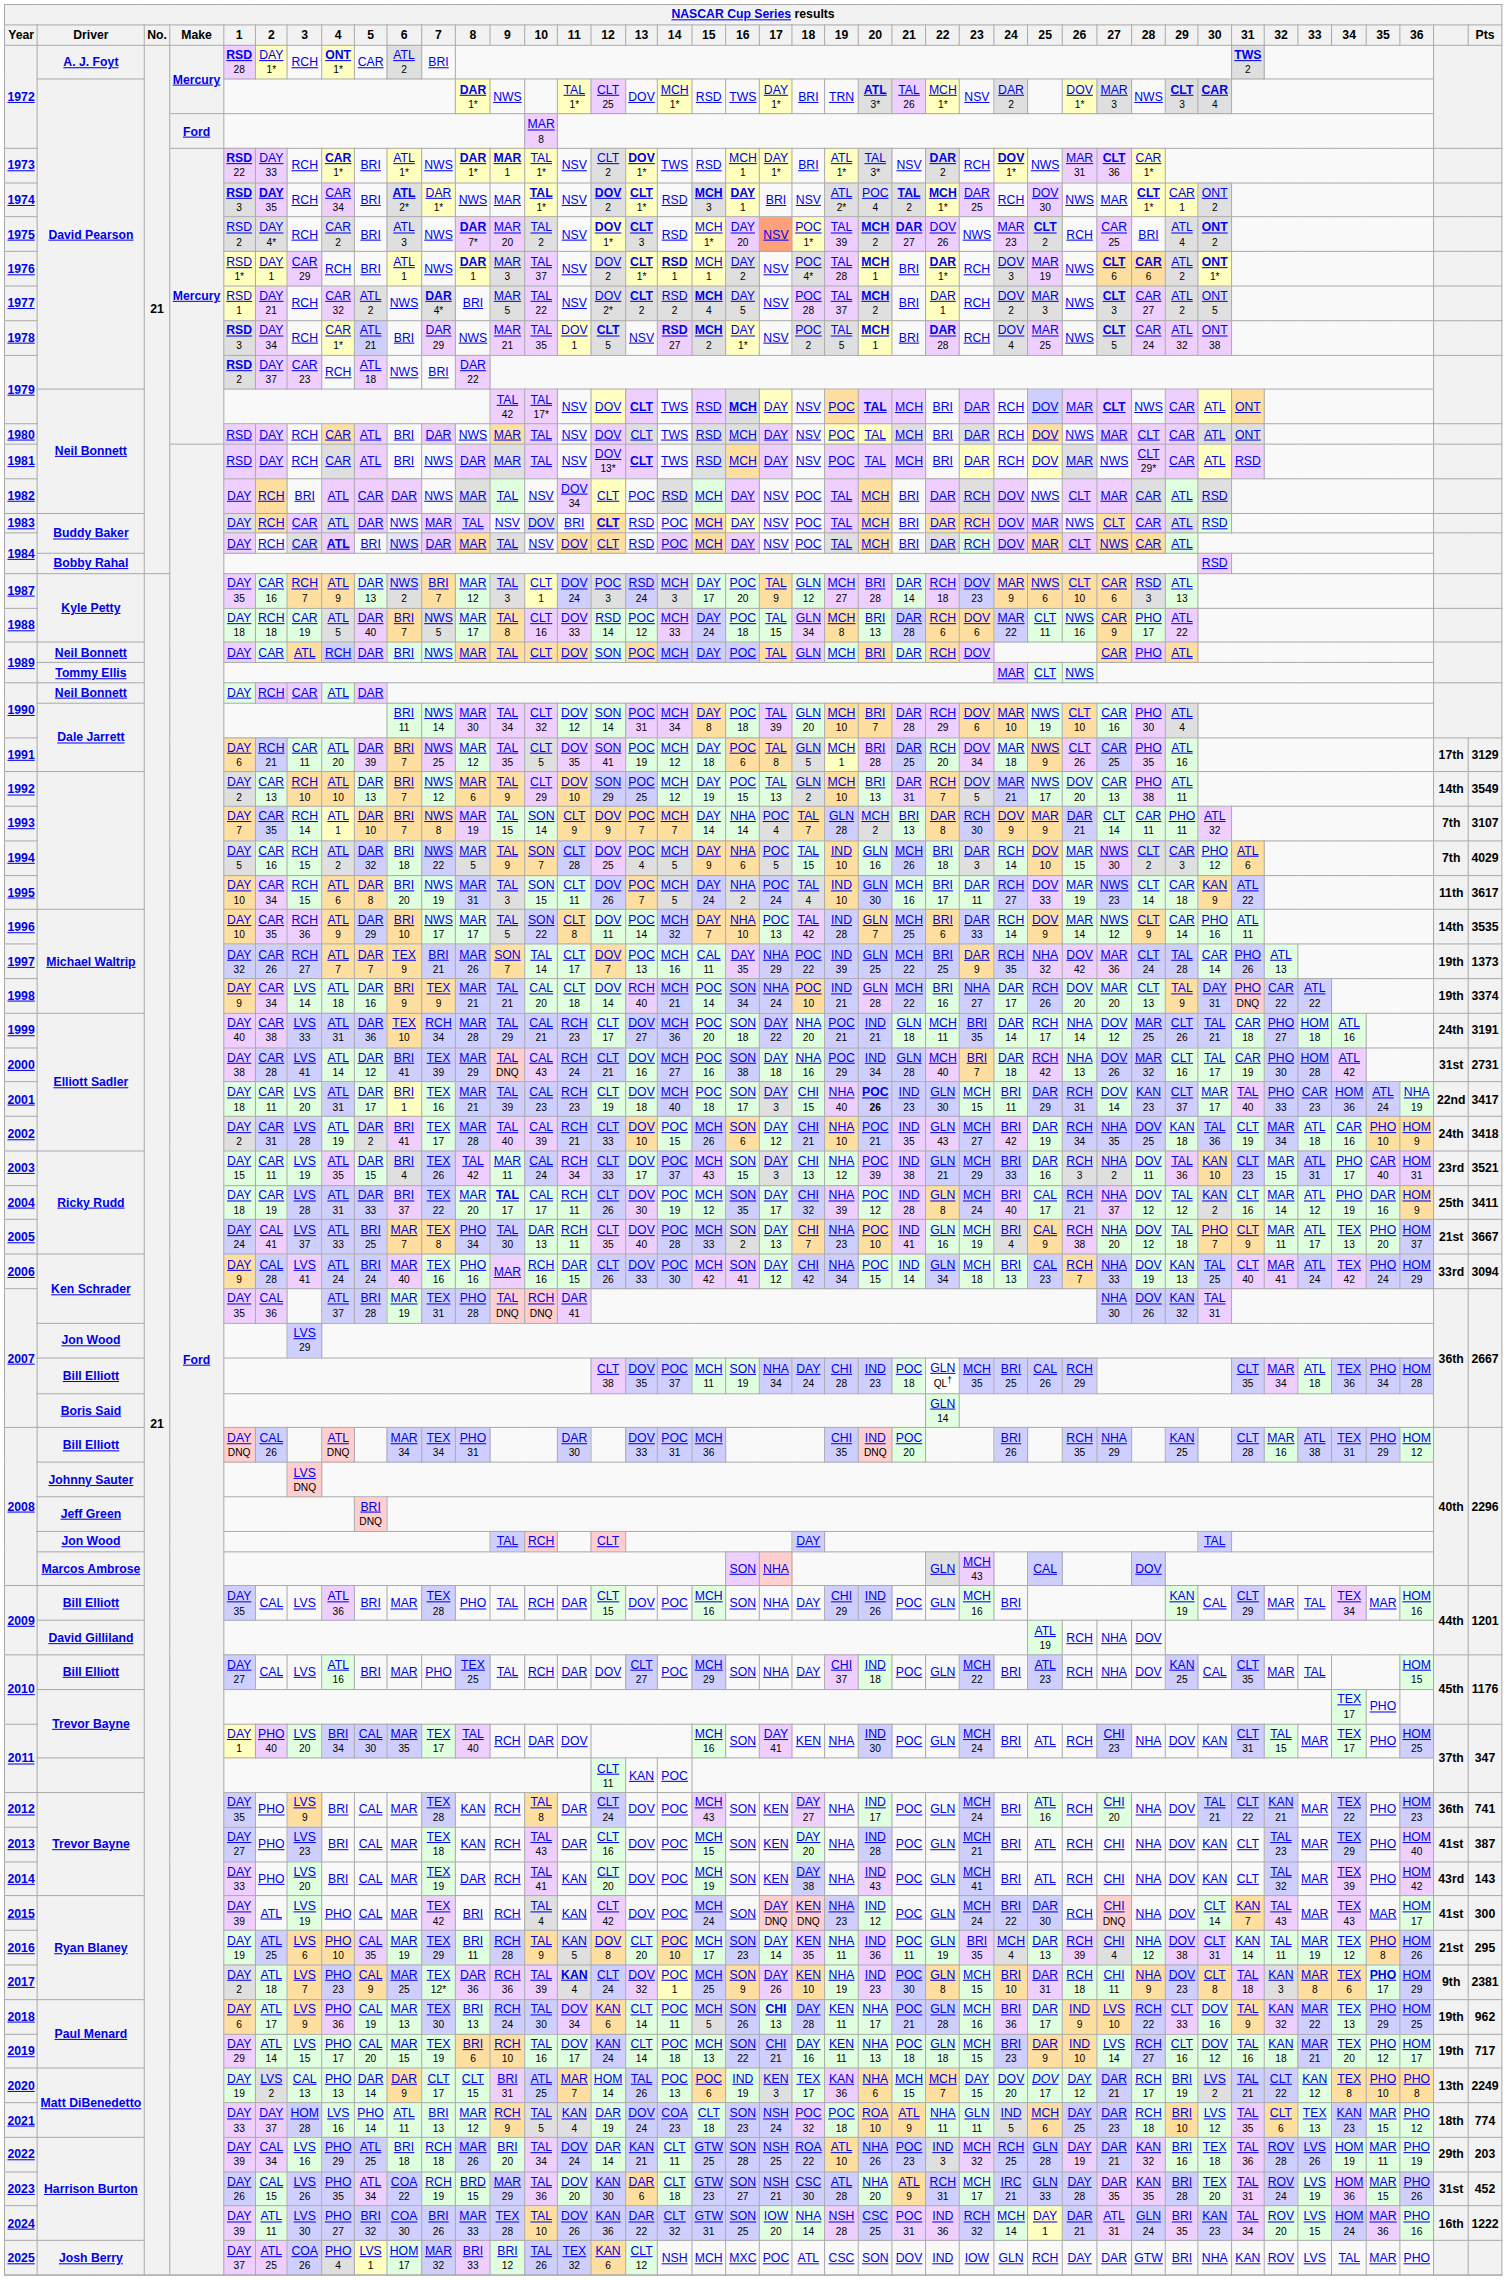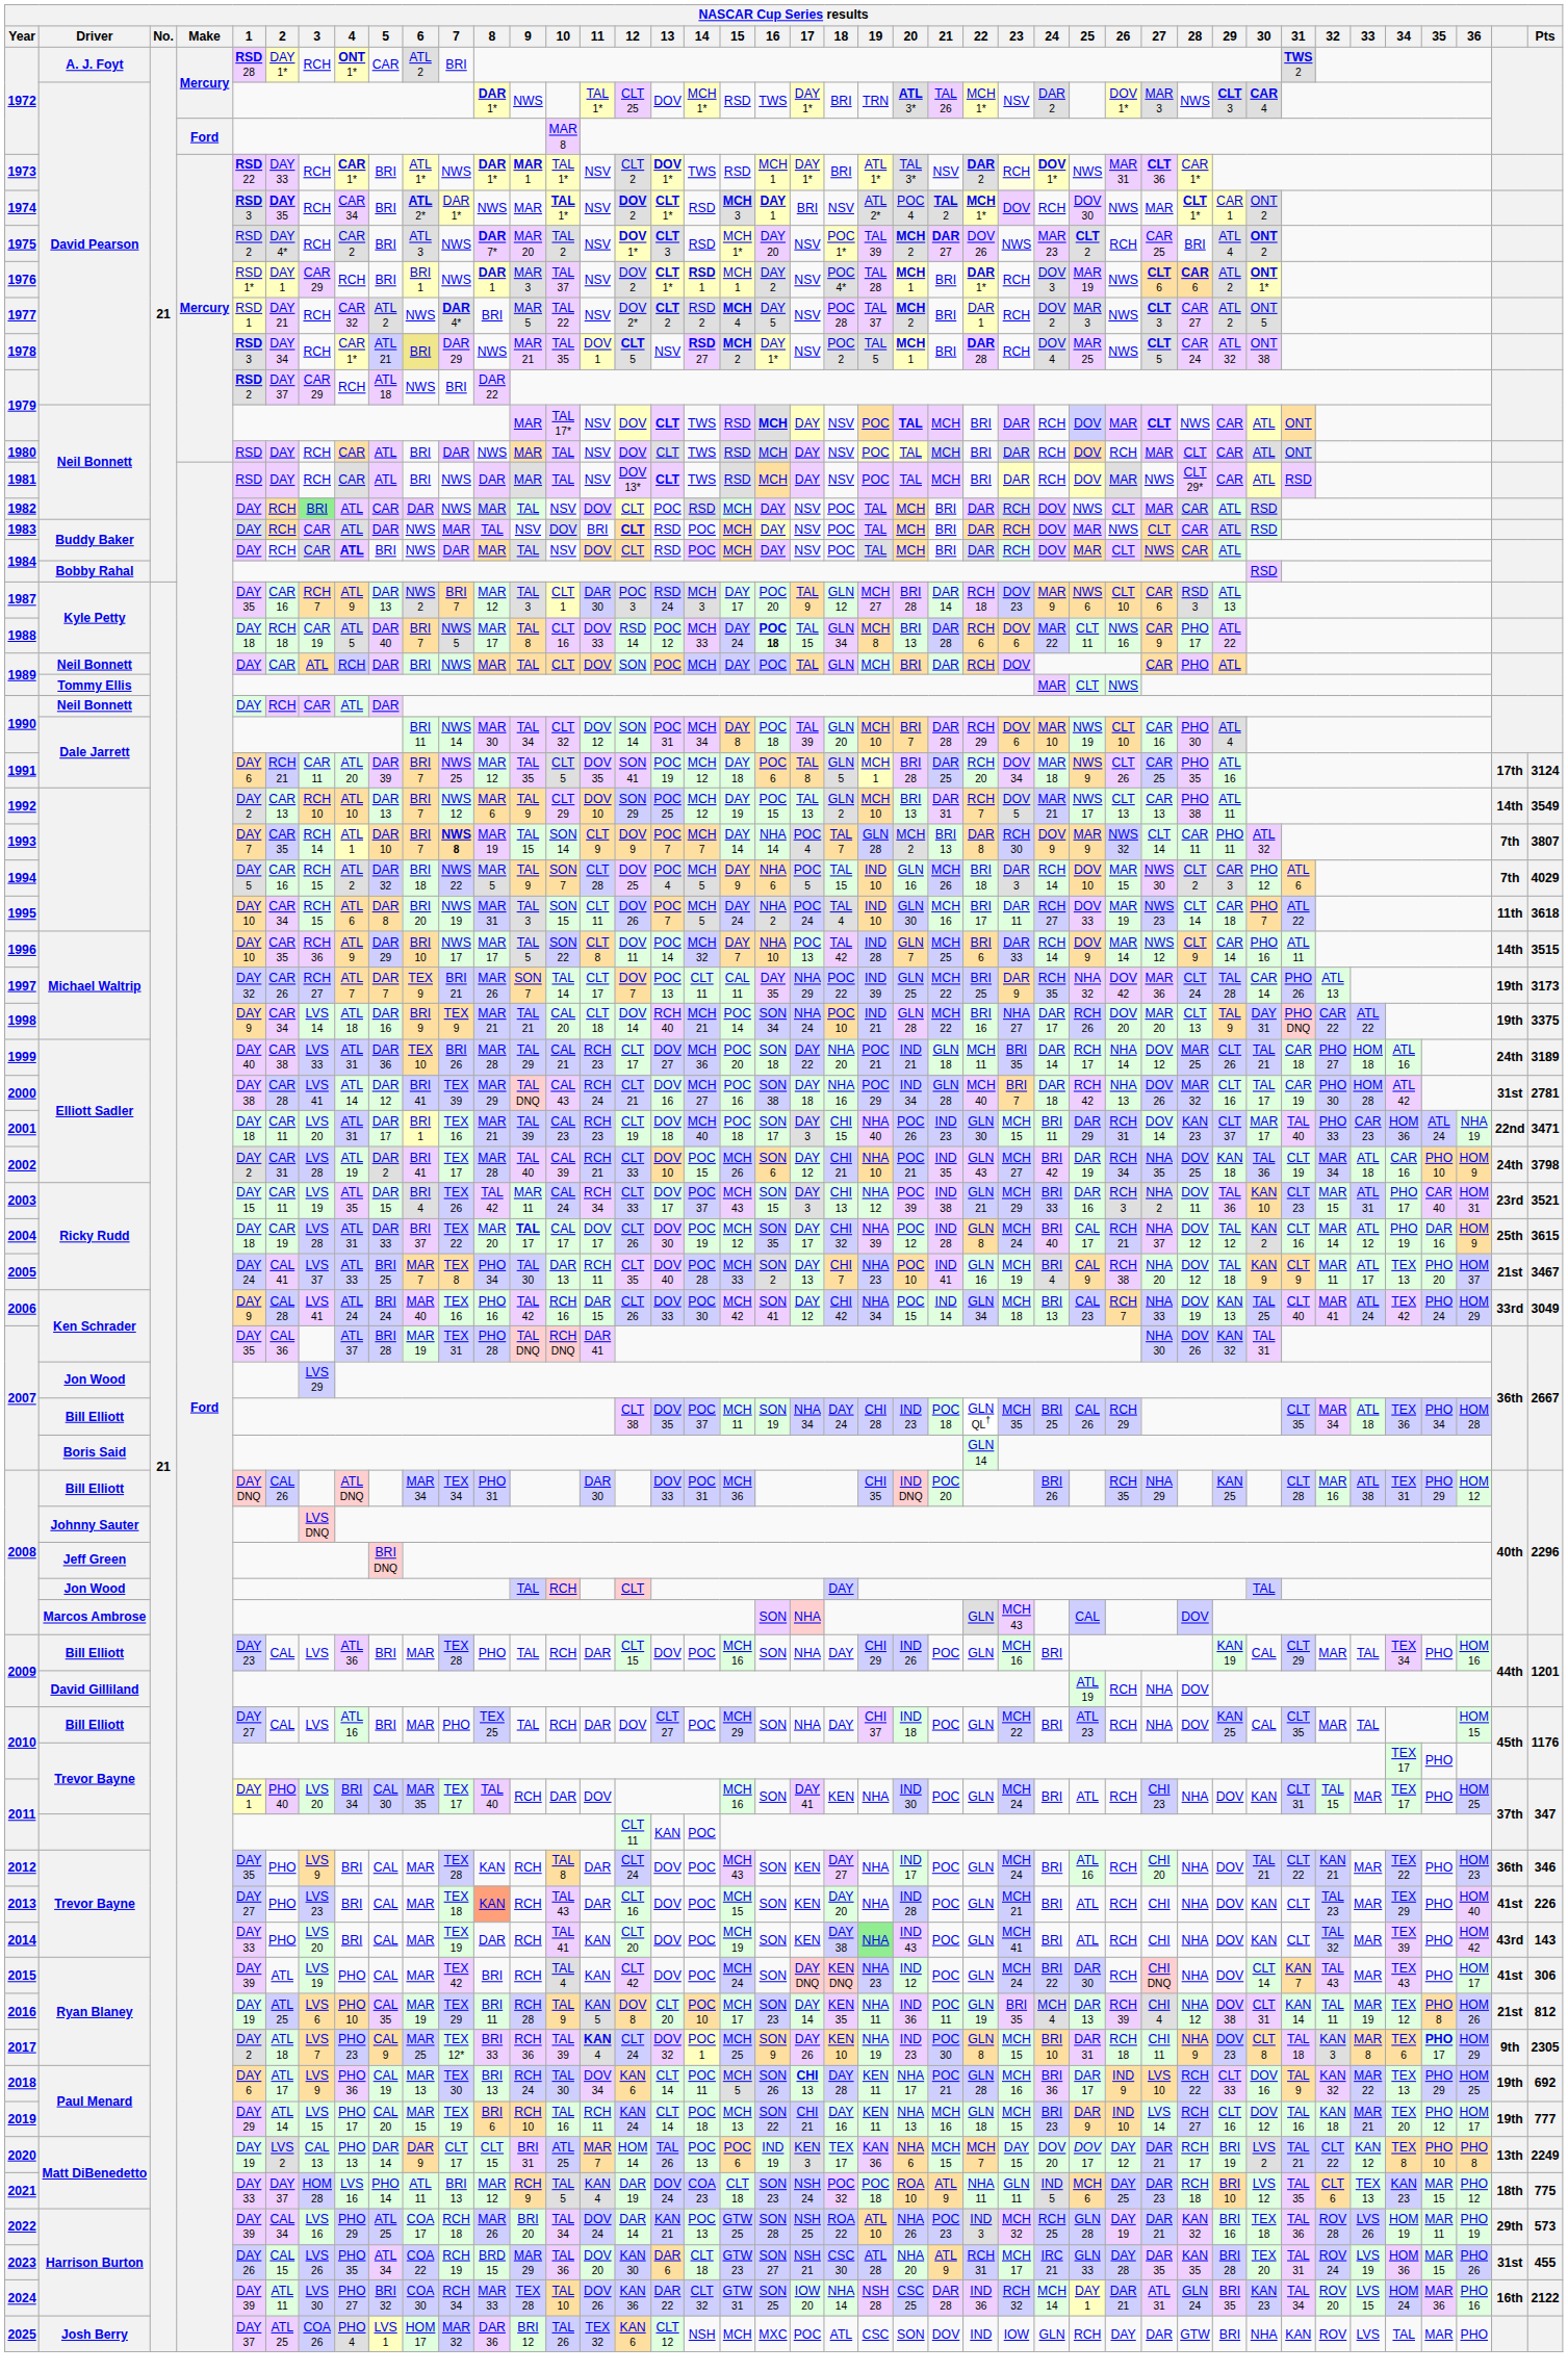1973 | 23: no background -> lightyellow background
1974 | 23: DAR 25 -> DOV
1975 | 17: lightsalmon background -> no background
1976 | 6: ATL 1 -> BRI 1
1978 | 6: no background -> khaki background
1979 / David Pearson | 3: CAR 23 -> CAR 29
1979 / Neil Bonnett | 9: TAL 42 -> MAR
1980 | 26: NWS -> RCH
1982 | 3: no background -> lightgreen background
1982 | 11: DOV 34 -> DOV
1984 / Buddy Baker | 6: lavender background -> no background
1987 | 11: DOV 24 -> DAR 30
1988 | 16: normal -> bold
1991 | Pts: 3129 -> 3124
1992 | 26: DOV 20 -> CLT 13
1993 | 7: normal -> bold
1993 | 26: DAR 21 -> NWS 32
1993 | Pts: 3107 -> 3807
1995 | 30: KAN 9 -> PHO 7
1995 | Pts: 3617 -> 3618
1996 | Pts: 3535 -> 3515
1997 | 14: MCH 16 -> CLT 11
1997 | Pts: 1373 -> 3173
1998 | Pts: 3374 -> 3375
1999 | 7: RCH 34 -> BRI 26
1999 | Pts: 3191 -> 3189
2000 | Pts: 2731 -> 2781
2001 | 20: bold -> normal
2001 | Pts: 3417 -> 3471
2002 | Pts: 3418 -> 3798
2004 | 11: RCH 11 -> DOV 17
2004 | Pts: 3411 -> 3615
2005 | 30: PHO 7 -> KAN 9
2005 | Pts: 3667 -> 3467
2006 | 9: MAR -> TAL 42
2006 | Pts: 3094 -> 3049
2009 / Bill Elliott | 1: DAY 35 -> DAY 23
2009 / Bill Elliott | 35: MAR -> PHO
2012 | Pts: 741 -> 346
2013 | 8: no background -> lightsalmon background
2013 | Pts: 387 -> 226
2014 | 19: no background -> lightgreen background
2015 | 35: MAR -> PHO
2015 | Pts: 300 -> 306
2016 | Pts: 295 -> 812
2017 | 8: DAR 36 -> BRI 33
2017 | Pts: 2381 -> 2305
2018 | Pts: 962 -> 692
2019 | 11: DOV 17 -> RCH 11
2019 | 21: POC 18 -> MCH 16
2019 | Pts: 717 -> 777
2021 | Pts: 774 -> 775
2022 | 6: BRI 18 -> COA 17
2022 | 14: CLT 11 -> POC 13
2022 | Pts: 203 -> 573
2023 | Pts: 452 -> 455
2024 | 7: BRI 26 -> RCH 34
2024 | 21: POC 31 -> DAR 28
2024 | Pts: 1222 -> 2122
2025 | 8: BRI 33 -> DAR 36
